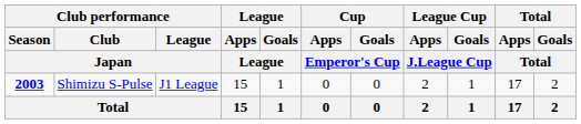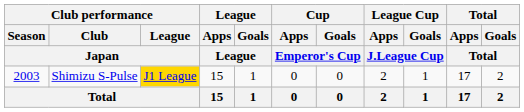Shimizu S-Pulse | Club performance / Season / Japan: bold -> normal
Shimizu S-Pulse | Club performance / League / Japan: no background -> gold background
